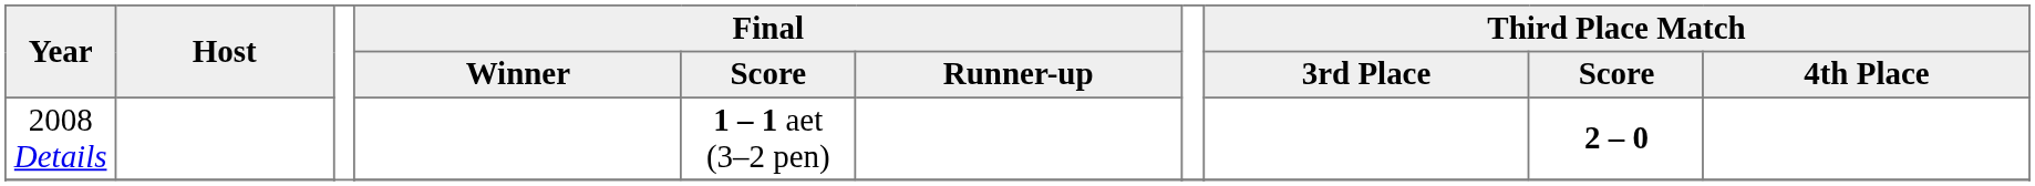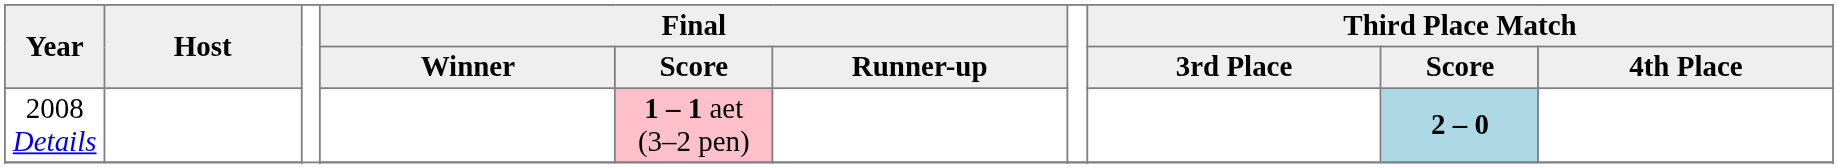2008 Details | Final / Score: no background -> pink background
2008 Details | Third Place Match / Score: no background -> lightblue background
